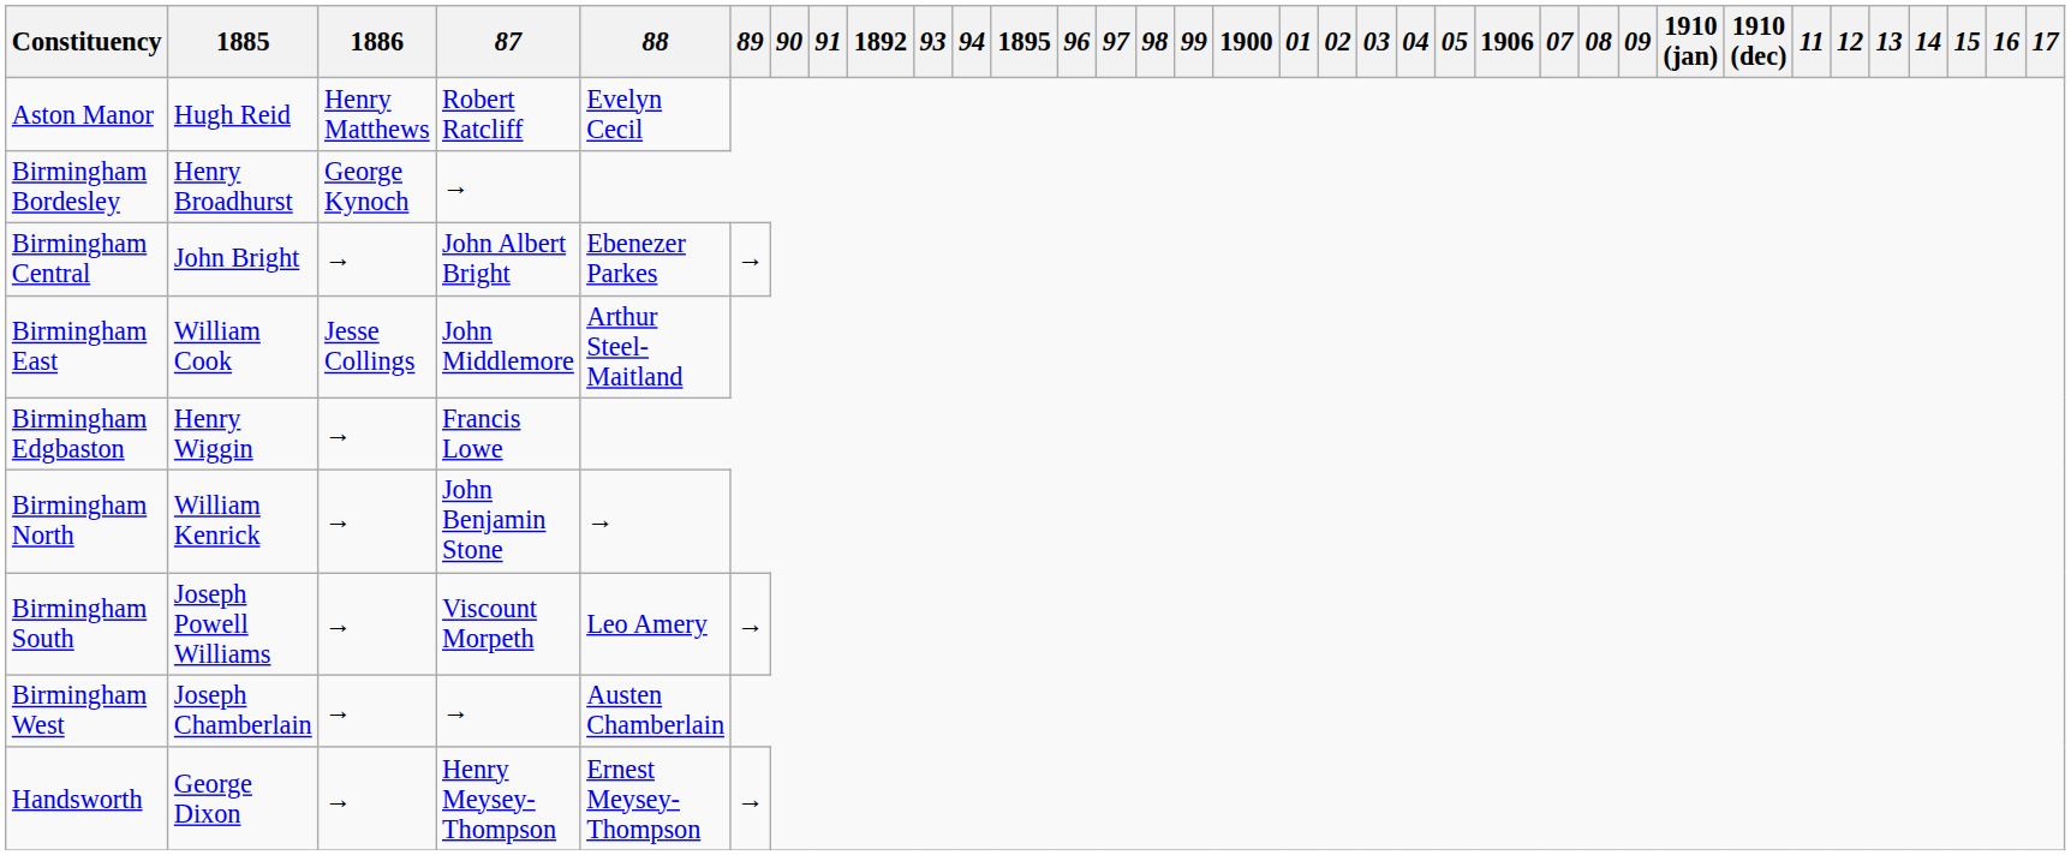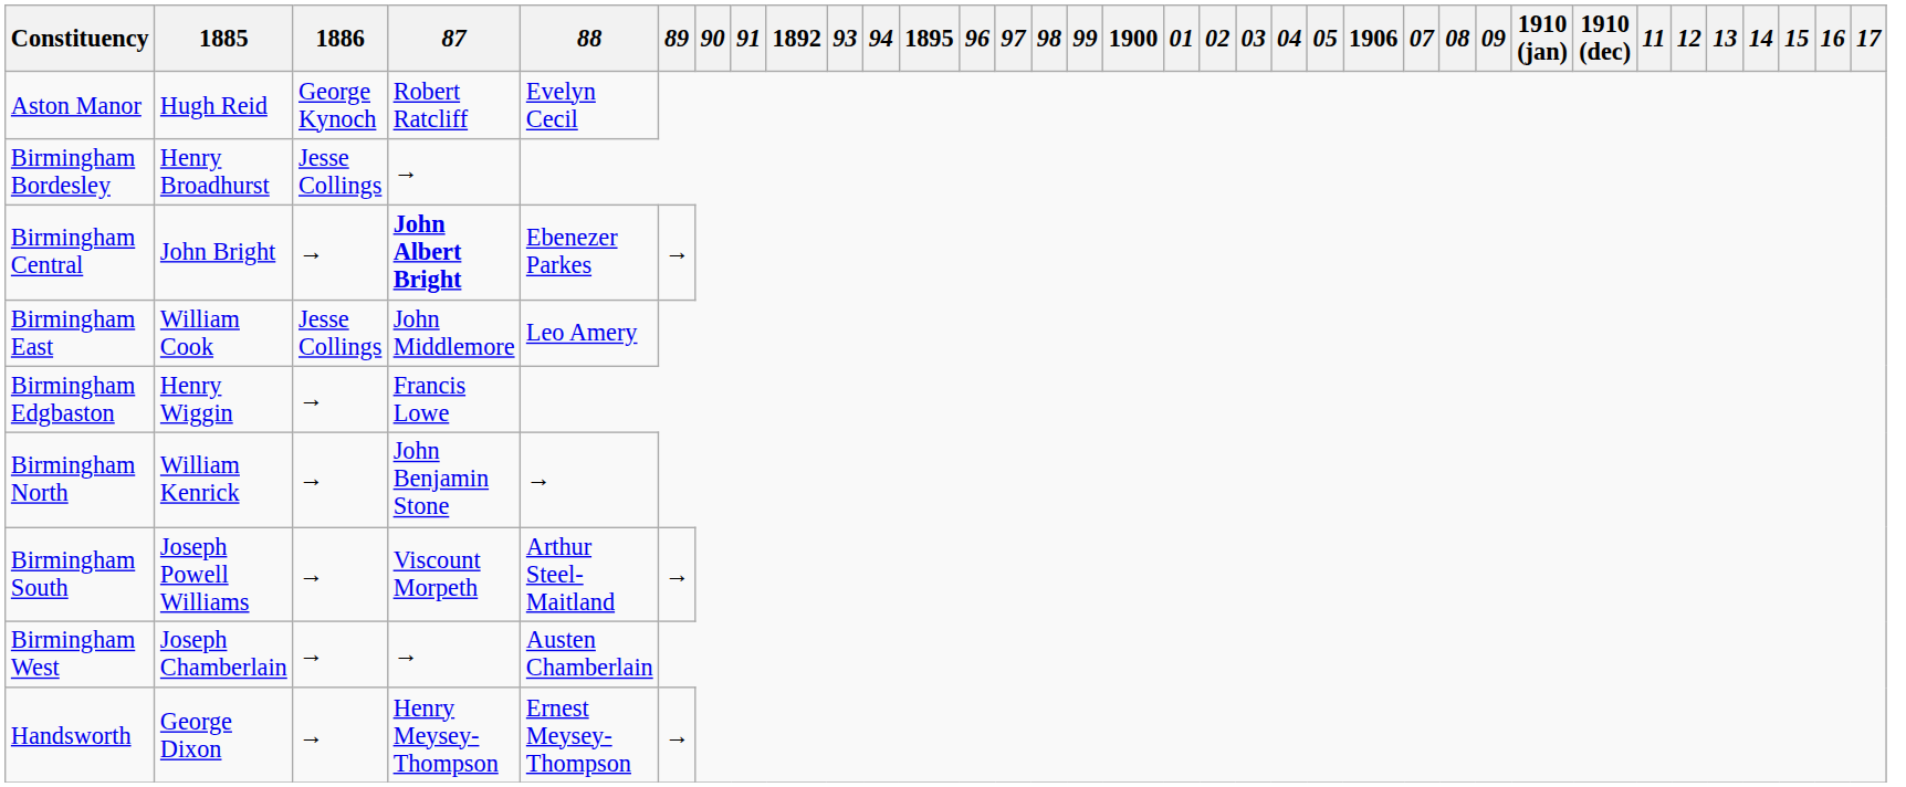Aston Manor | 1886: Henry Matthews -> George Kynoch
Birmingham Bordesley | 1886: George Kynoch -> Jesse Collings
Birmingham Central | 87: normal -> bold
Birmingham East | 88: Arthur Steel-Maitland -> Leo Amery
Birmingham South | 88: Leo Amery -> Arthur Steel-Maitland
